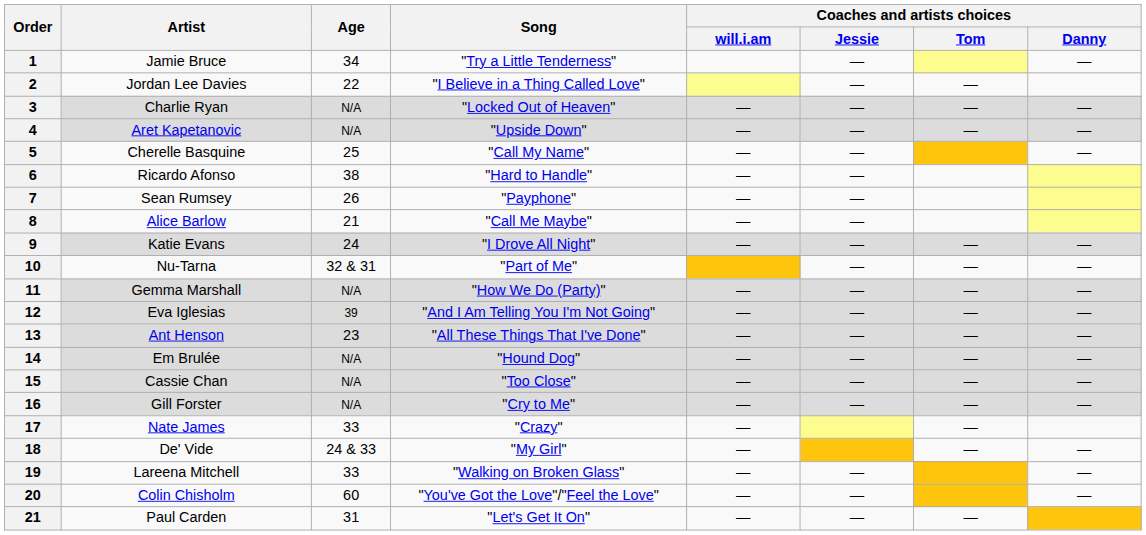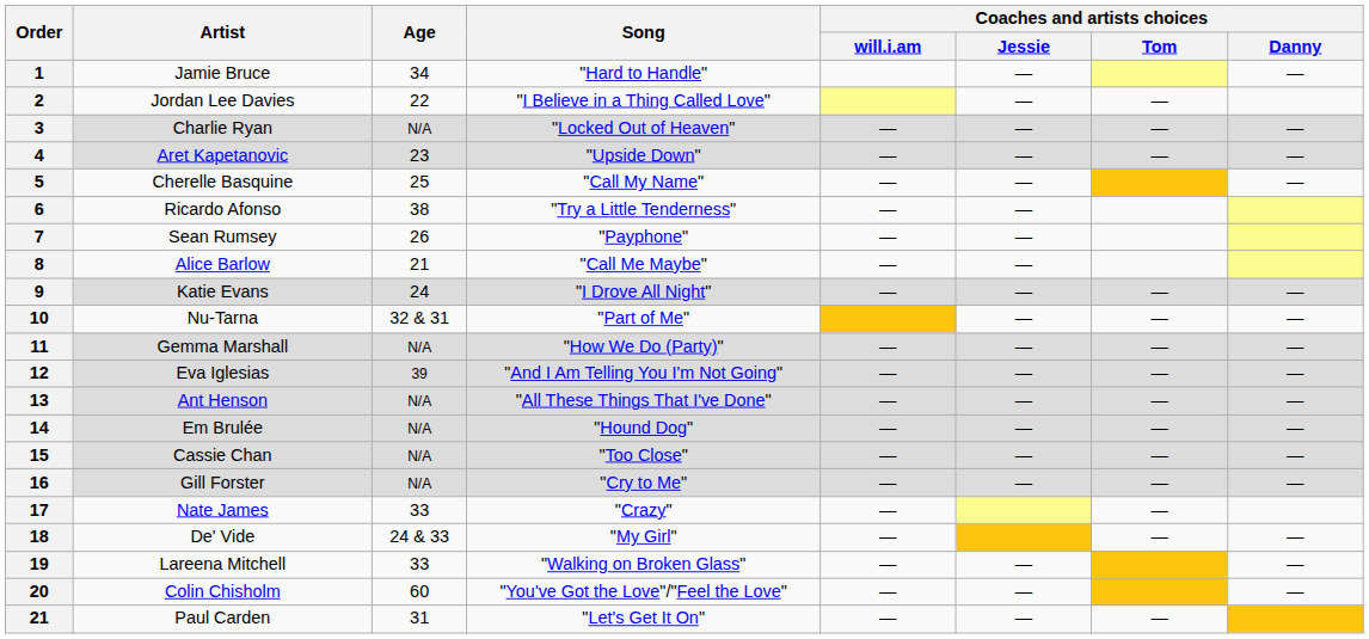Jamie Bruce | Song: "Try a Little Tenderness" -> "Hard to Handle"
Aret Kapetanovic | Age: N/A -> 23
Ricardo Afonso | Song: "Hard to Handle" -> "Try a Little Tenderness"
Ant Henson | Age: 23 -> N/A
